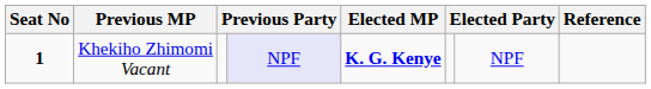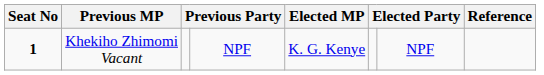Khekiho Zhimomi Vacant | column 4: lavender background -> no background
Khekiho Zhimomi Vacant | Elected MP: bold -> normal
